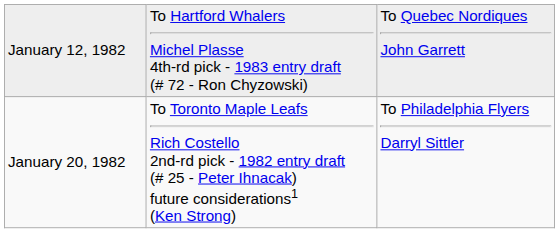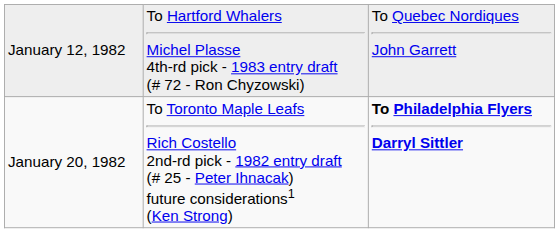January 20, 1982 | column 3: normal -> bold
